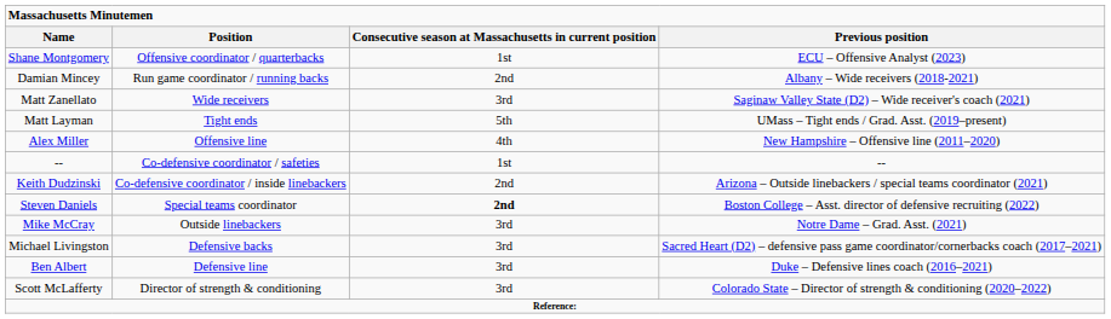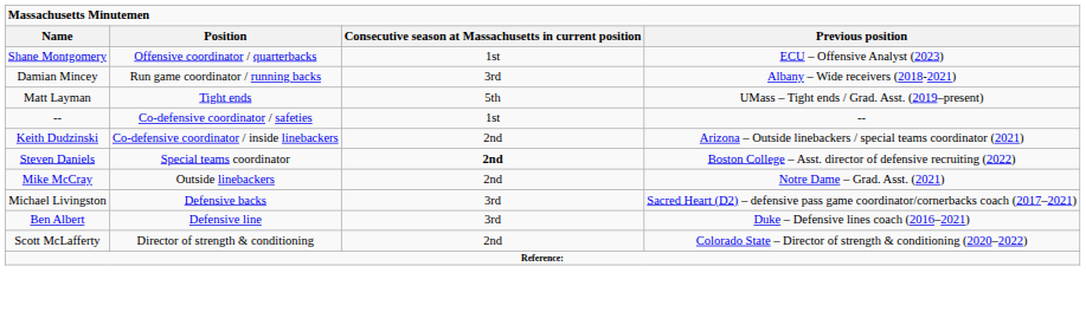Damian Mincey | Consecutive season at Massachusetts in current position: 2nd -> 3rd
- row: Matt Zanellato | Wide receivers | 3rd | Saginaw Valley State (D2) – Wide receiver's coach (2021)
- row: Alex Miller | Offensive line | 4th | New Hampshire – Offensive line (2011–2020)
Mike McCray | Consecutive season at Massachusetts in current position: 3rd -> 2nd
Scott McLafferty | Consecutive season at Massachusetts in current position: 3rd -> 2nd
